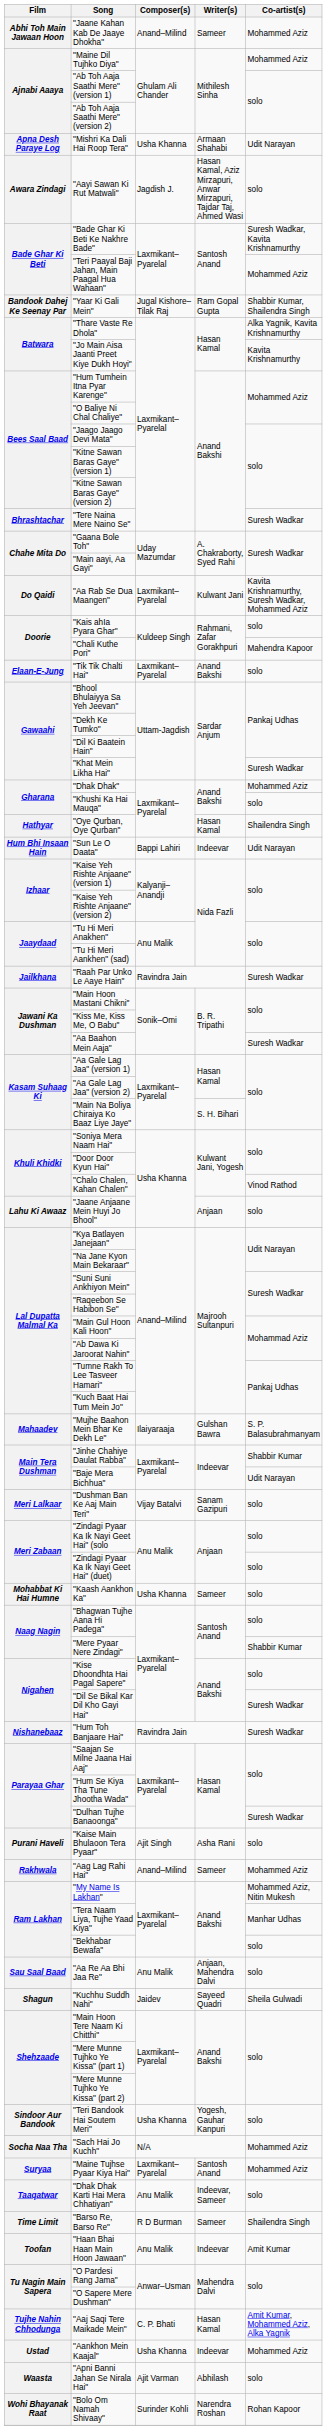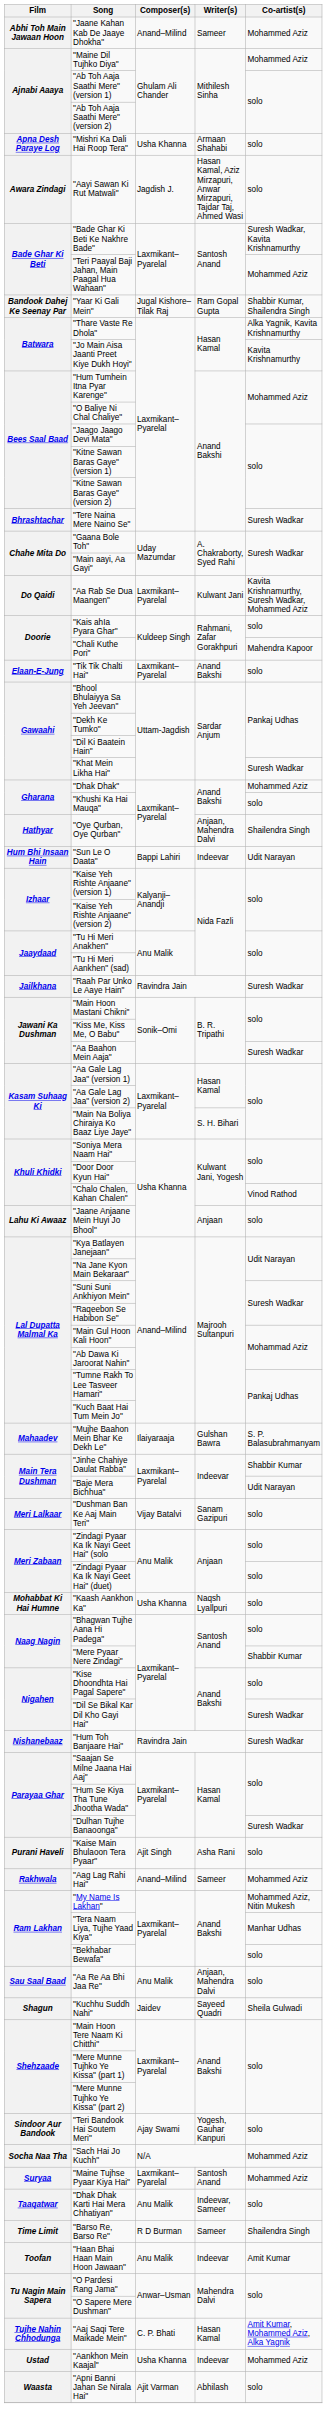"Mishri Ka Dali Hai Roop Tera" | Co-artist(s): Udit Narayan -> solo
"Oye Qurban, Oye Qurban" | Writer(s): Hasan Kamal -> Anjaan, Mahendra Dalvi
"Kaash Aankhon Ka" | Writer(s): Sameer -> Naqsh Lyallpuri
"Teri Bandook Hai Soutem Meri" | Composer(s): Usha Khanna -> Ajay Swami
- row: Wohi Bhayanak Raat | "Bolo Om Namah Shivaay" | Surinder Kohli | Narendra Roshan | Rohan Kapoor
